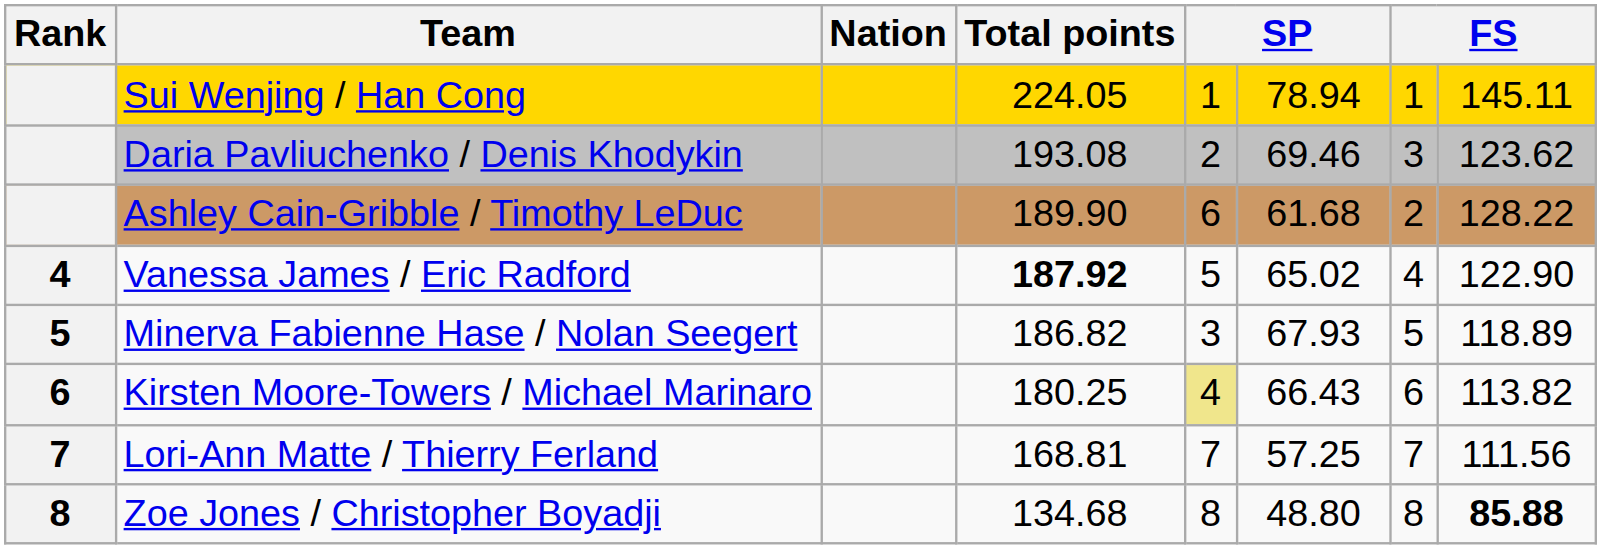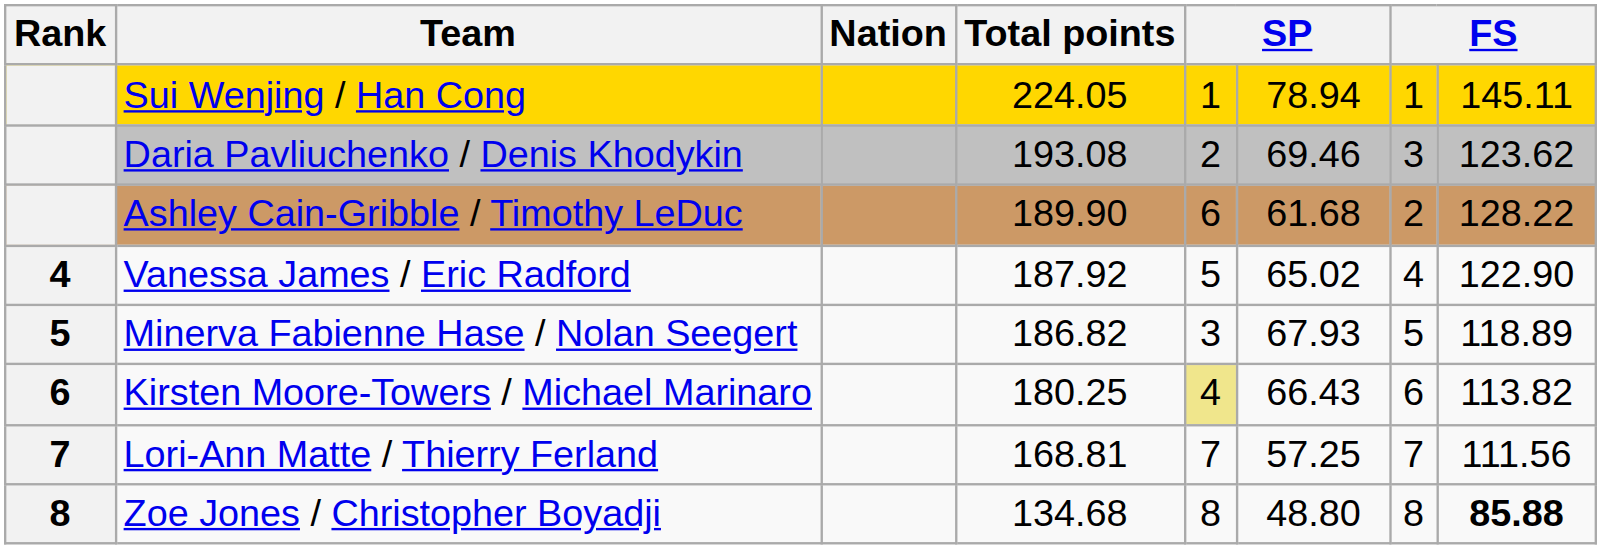Vanessa James / Eric Radford | Total points: bold -> normal
